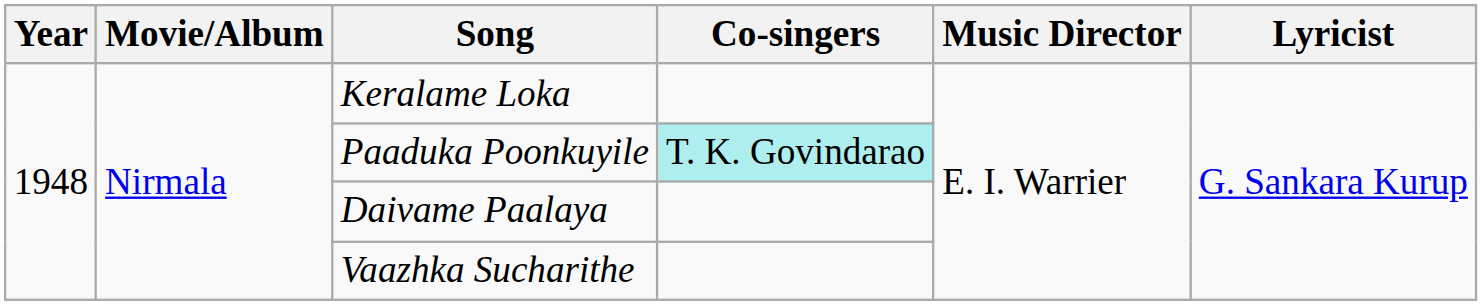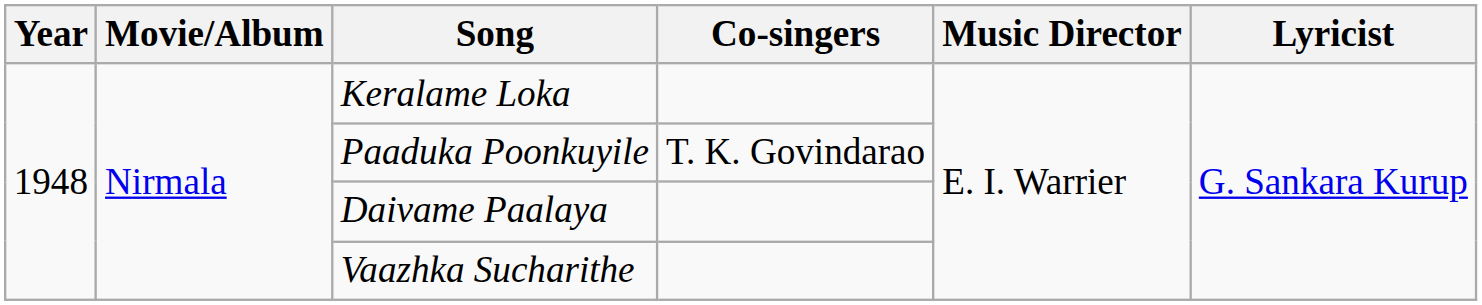Paaduka Poonkuyile | Co-singers: paleturquoise background -> no background
